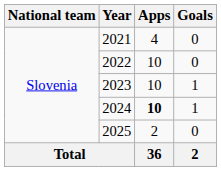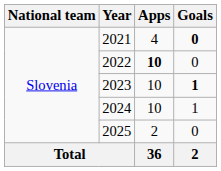2021 | Goals: normal -> bold
2022 | Apps: normal -> bold
2023 | Goals: normal -> bold
2024 | Apps: bold -> normal
